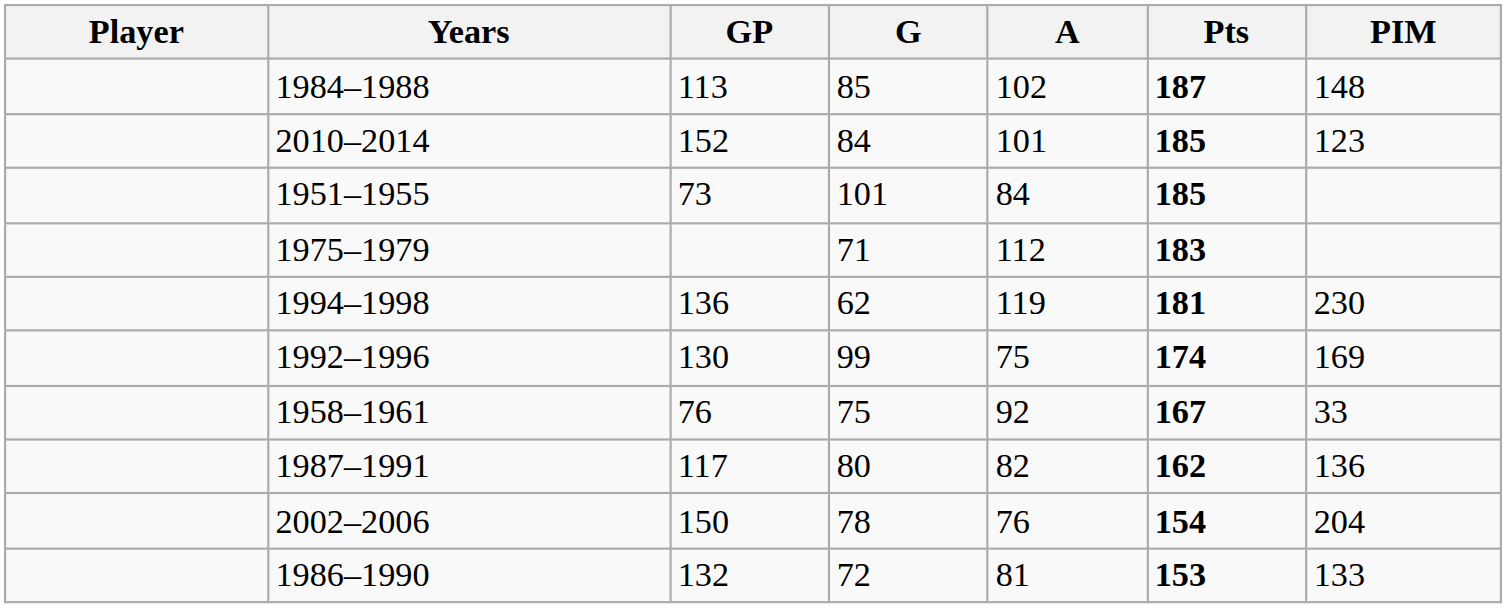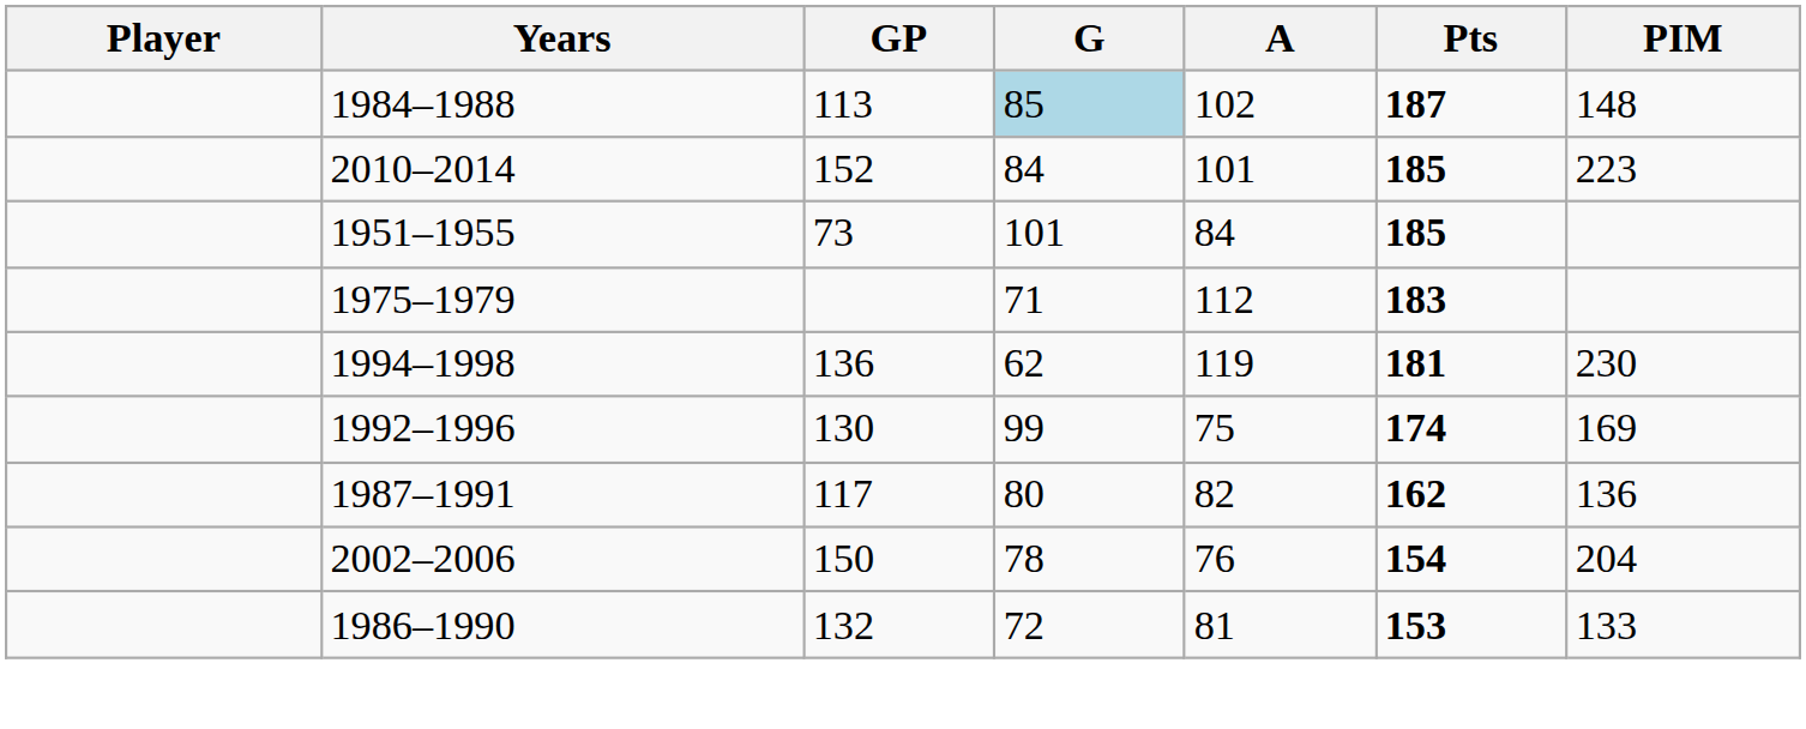1984–1988 | G: no background -> lightblue background
2010–2014 | PIM: 123 -> 223
- row: 1958–1961 | 76 | 75 | 92 | 167 | 33
